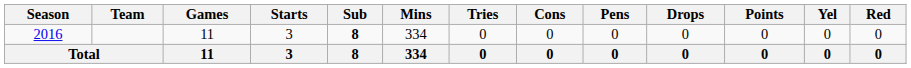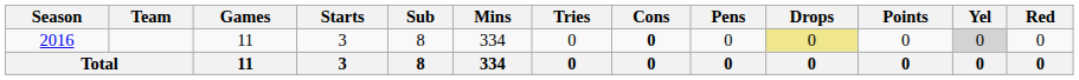2016 | Sub: bold -> normal
2016 | Cons: normal -> bold
2016 | Drops: no background -> khaki background
2016 | Yel: no background -> lightgrey background
